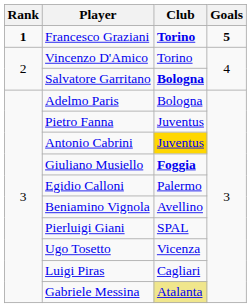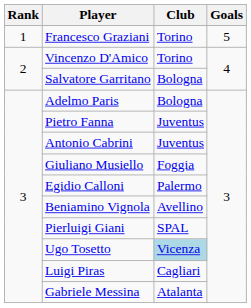Francesco Graziani | Rank: bold -> normal
Francesco Graziani | Club: bold -> normal
Francesco Graziani | Goals: bold -> normal
Salvatore Garritano | Club: bold -> normal
Antonio Cabrini | Club: gold background -> no background
Giuliano Musiello | Club: bold -> normal
Ugo Tosetto | Club: no background -> lightblue background
Gabriele Messina | Club: khaki background -> no background
